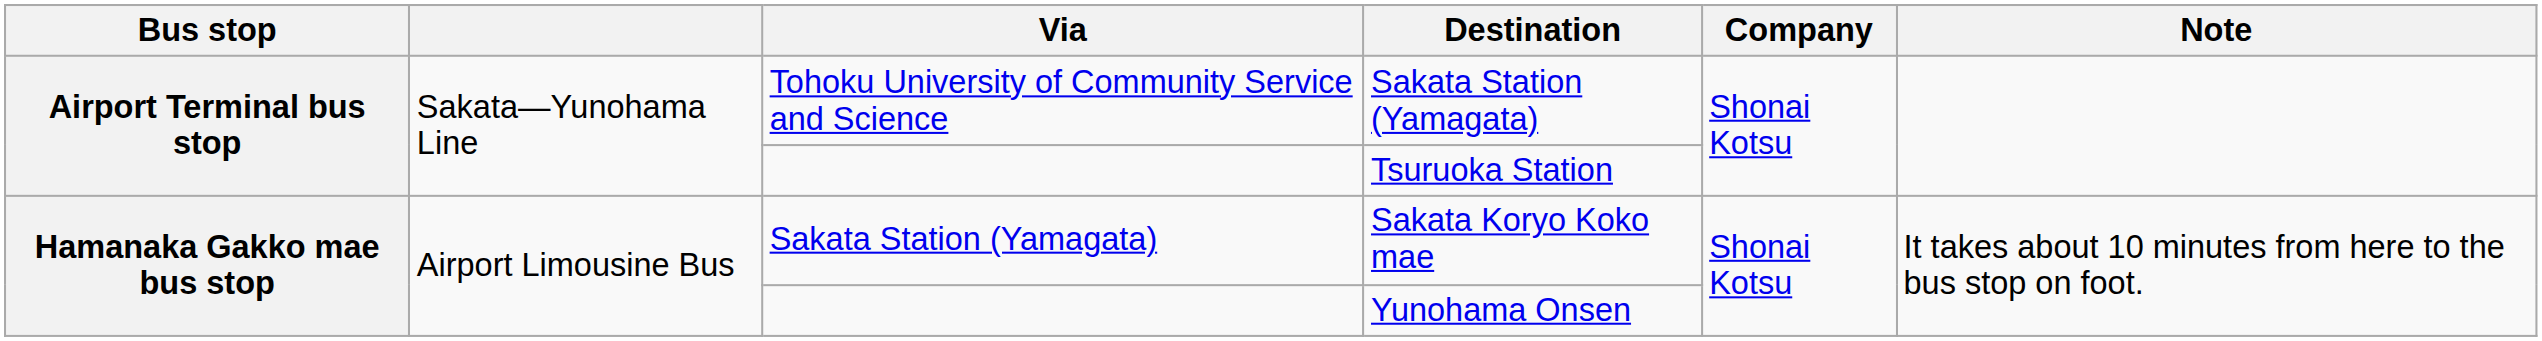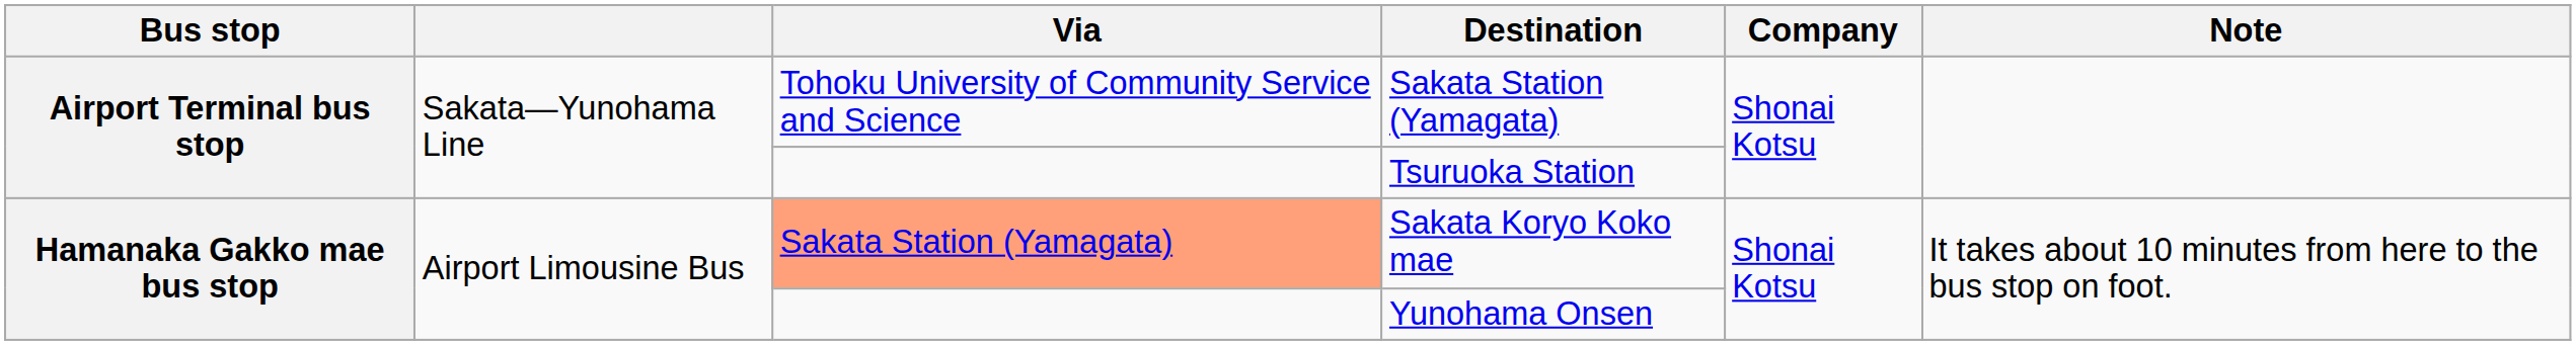Sakata Koryo Koko mae | Via: no background -> lightsalmon background
